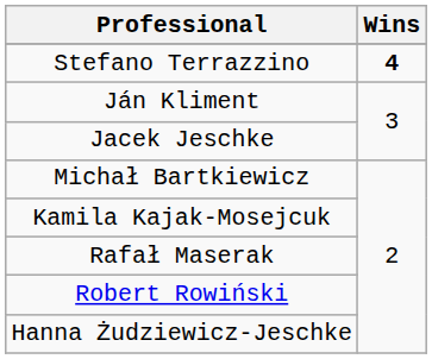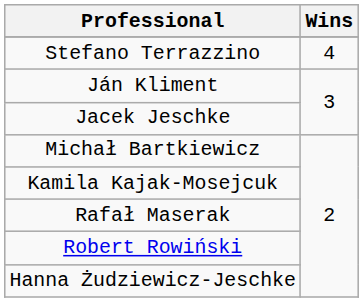Stefano Terrazzino | Wins: bold -> normal
